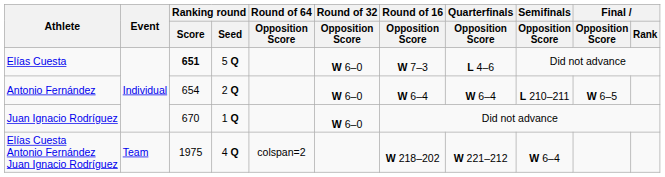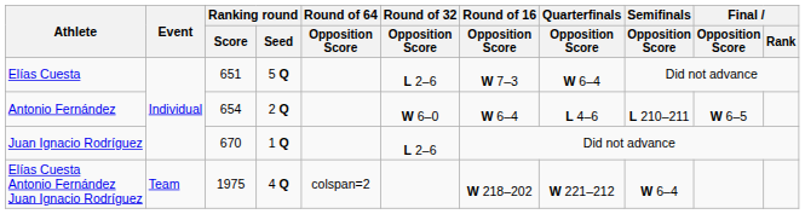Elías Cuesta | Ranking round / Score: bold -> normal
Elías Cuesta | Round of 32 / Opposition Score: W 6–0 -> L 2–6
Elías Cuesta | Quarterfinals / Opposition Score: L 4–6 -> W 6–4
Antonio Fernández | Quarterfinals / Opposition Score: W 6–4 -> L 4–6
Juan Ignacio Rodríguez | Round of 32 / Opposition Score: W 6–0 -> L 2–6
